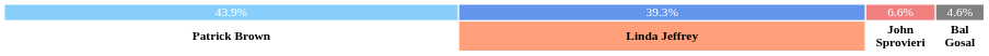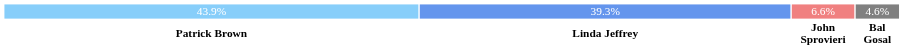Patrick Brown | column 2: lightsalmon background -> no background
